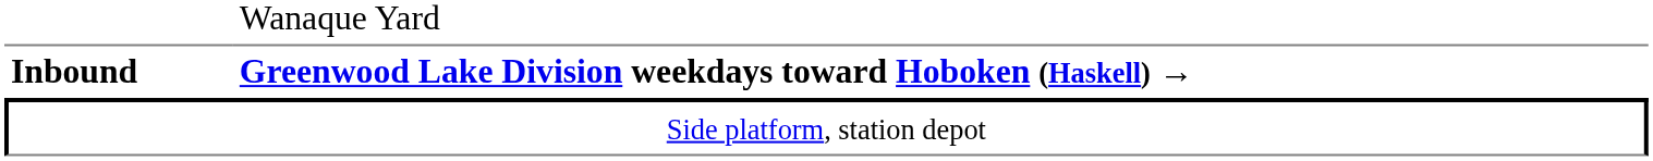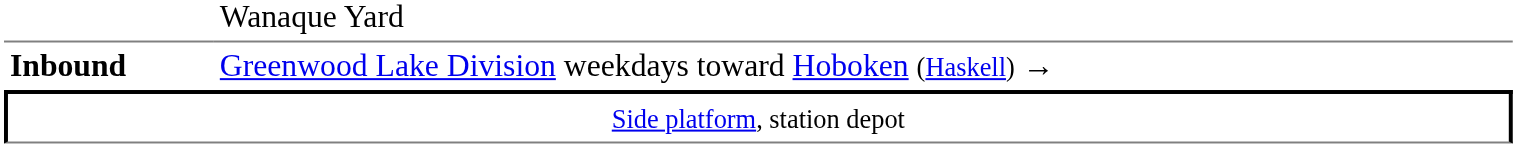Inbound | column 2: bold -> normal
